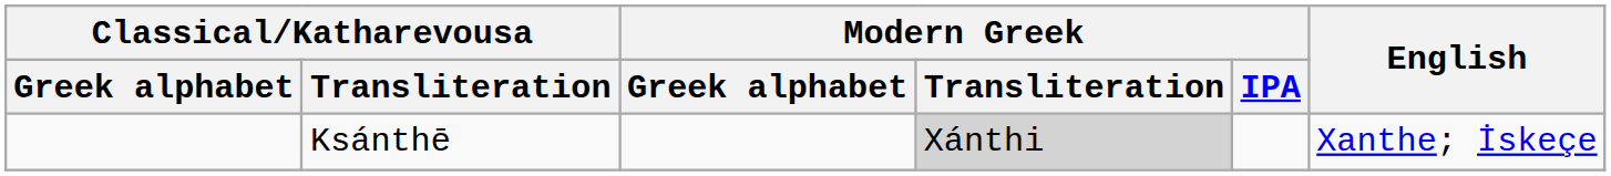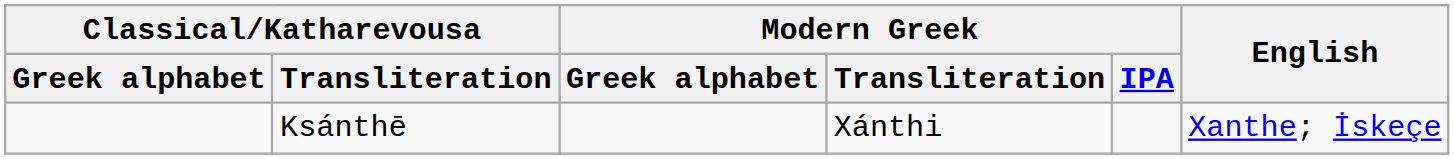Ksánthē | Modern Greek / Transliteration: lightgrey background -> no background
